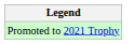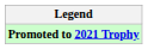row 2 | column 1: normal -> bold
